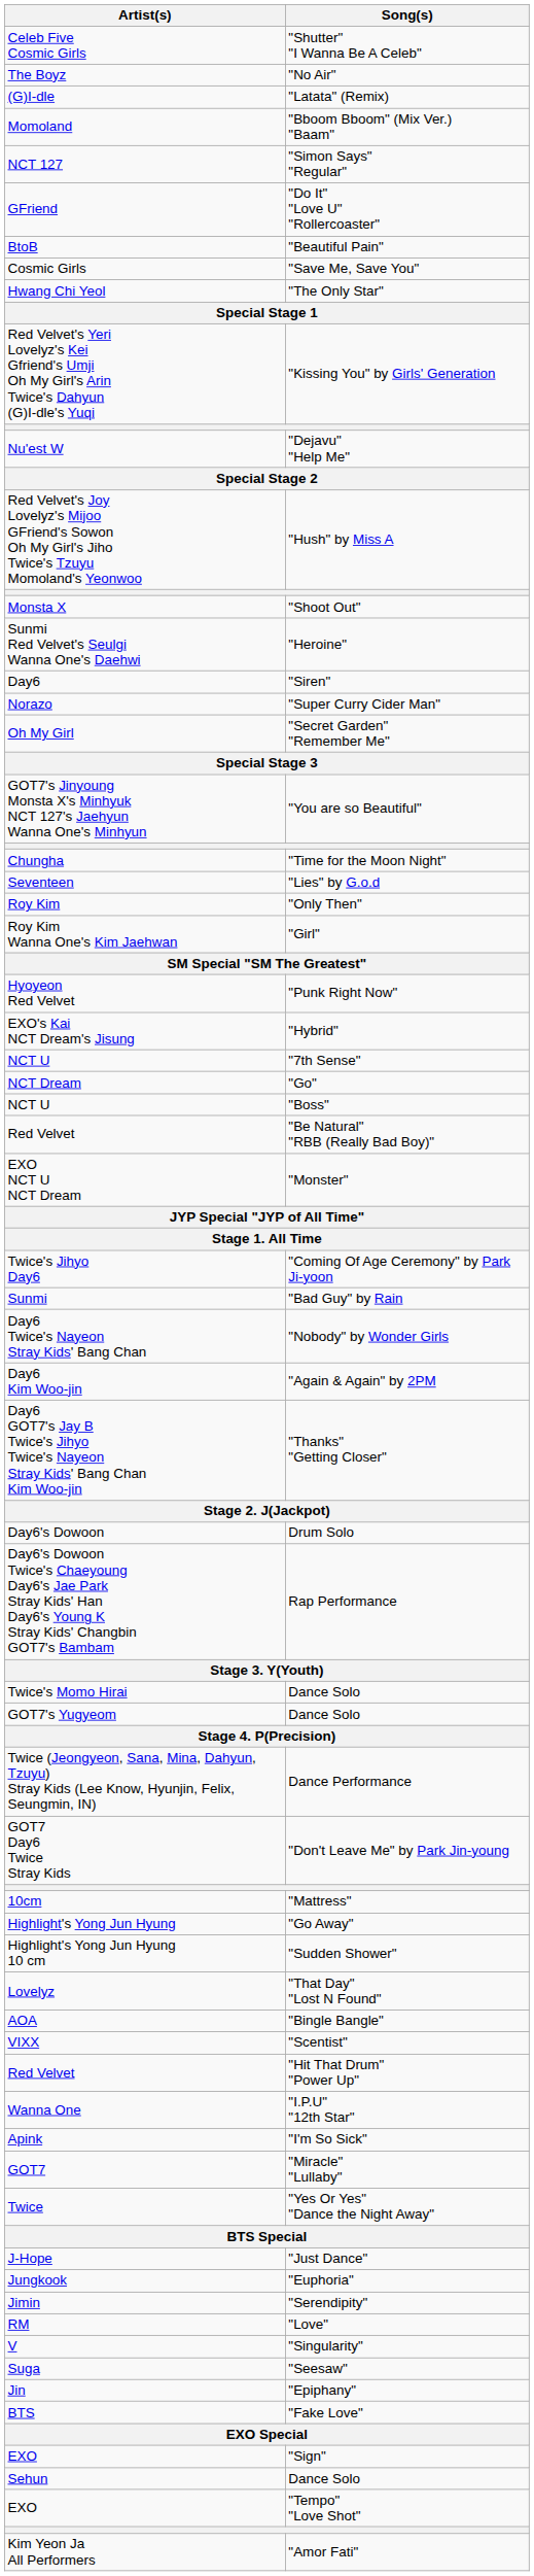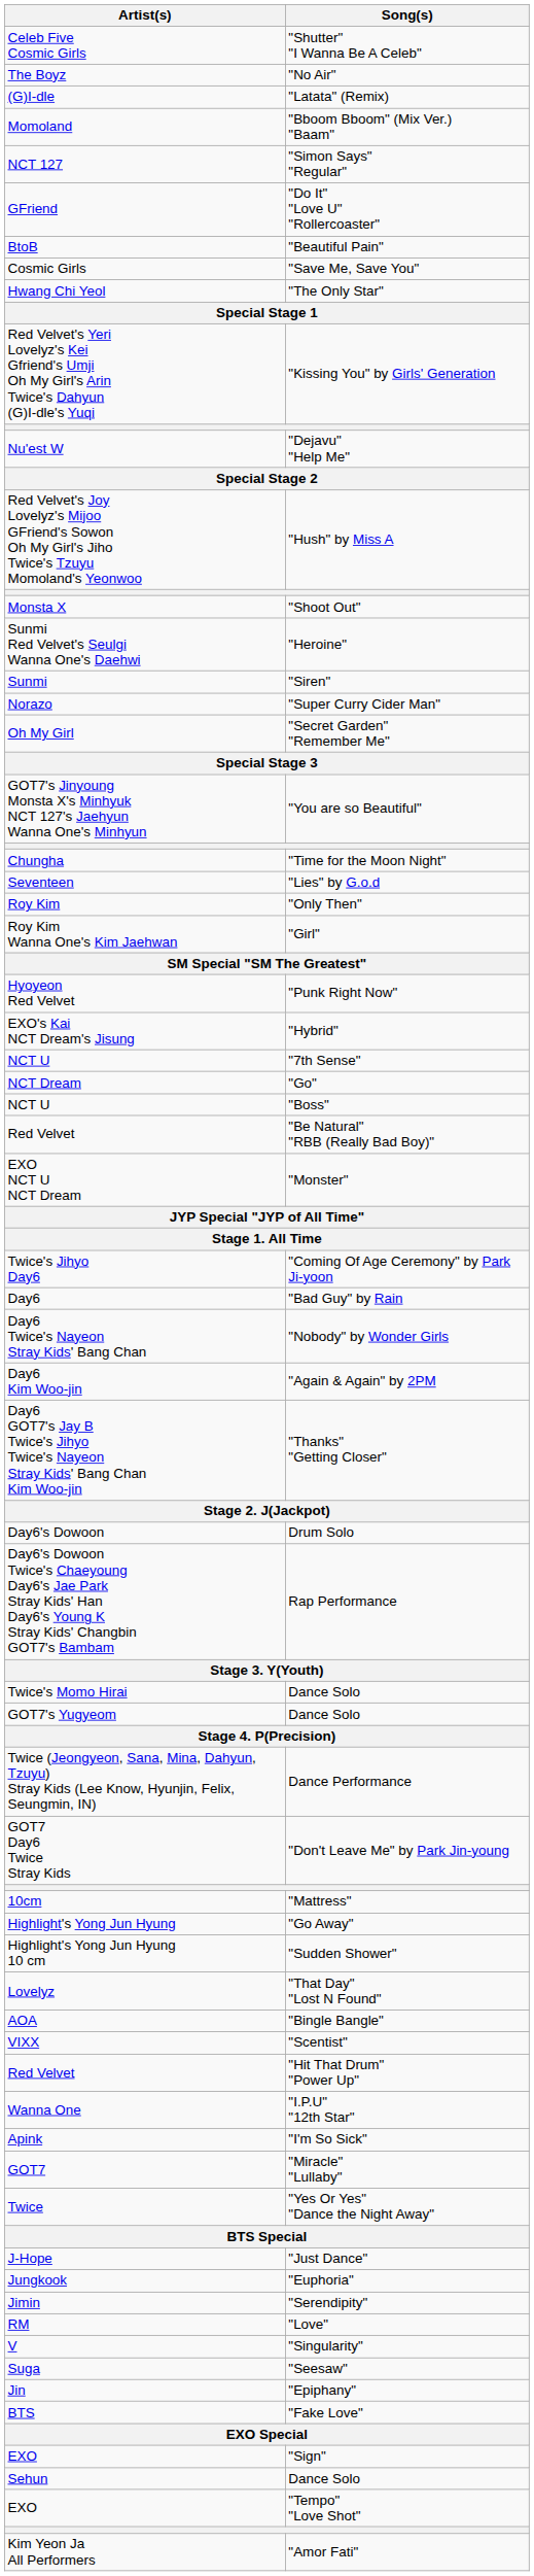row 20 | Artist(s): Day6 -> Sunmi
row 41 | Artist(s): Sunmi -> Day6
